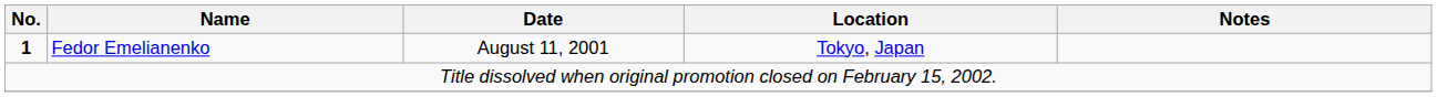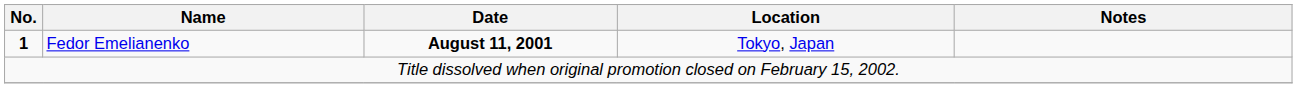1 | Date: normal -> bold
